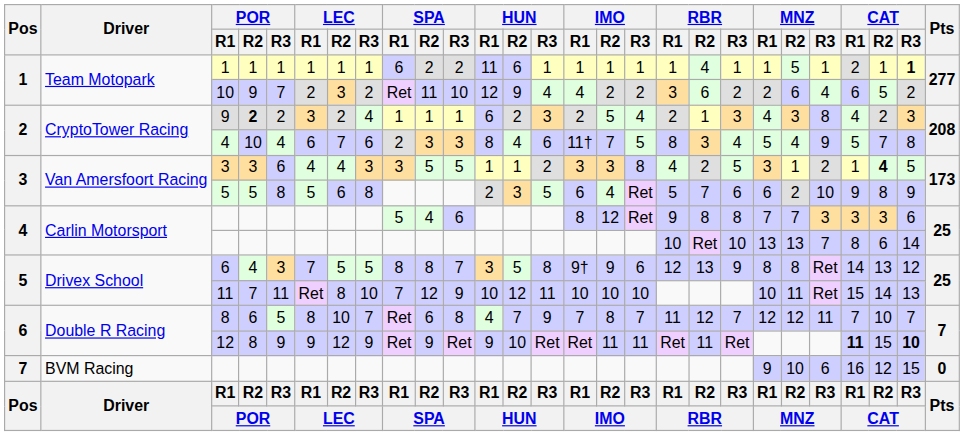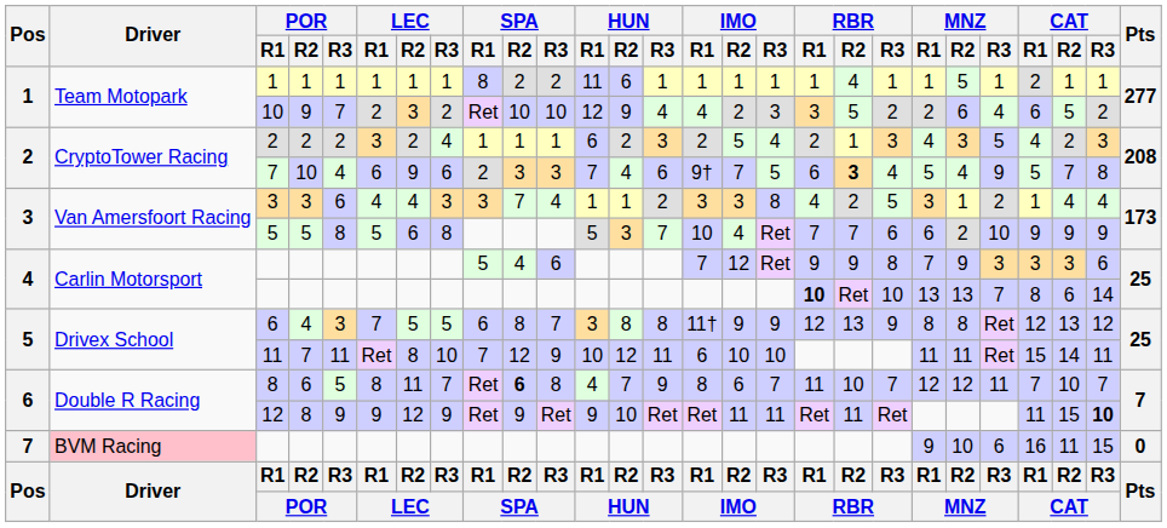row 3 | SPA / R1: 6 -> 8
row 3 | CAT / R3: bold -> normal
row 4 | SPA / R2: 11 -> 10
row 4 | IMO / R3: 2 -> 3
row 4 | RBR / R2: 6 -> 5
row 5 | POR / R1: 9 -> 2
row 5 | POR / R2: bold -> normal
row 5 | MNZ / R3: 8 -> 5
row 6 | POR / R1: 4 -> 7
row 6 | LEC / R2: 7 -> 9
row 6 | HUN / R1: 8 -> 7
row 6 | IMO / R1: 11† -> 9†
row 6 | RBR / R1: 8 -> 6
row 6 | RBR / R2: normal -> bold
row 7 | SPA / R2: 5 -> 7
row 7 | SPA / R3: 5 -> 4
row 7 | CAT / R2: bold -> normal
row 7 | CAT / R3: 5 -> 4
row 8 | HUN / R1: 2 -> 5
row 8 | HUN / R3: 5 -> 7
row 8 | IMO / R1: 6 -> 10
row 8 | RBR / R1: 5 -> 7
row 8 | CAT / R2: 8 -> 9
row 9 | IMO / R1: 8 -> 7
row 9 | RBR / R2: 8 -> 9
row 9 | MNZ / R2: 7 -> 9
row 10 | RBR / R1: normal -> bold
row 11 | SPA / R1: 8 -> 6
row 11 | HUN / R2: 5 -> 8
row 11 | IMO / R1: 9† -> 11†
row 11 | IMO / R3: 6 -> 9
row 11 | CAT / R1: 14 -> 12
row 12 | IMO / R1: 10 -> 6
row 12 | MNZ / R1: 10 -> 11
row 12 | CAT / R3: 13 -> 11
row 13 | LEC / R2: 10 -> 11
row 13 | SPA / R2: normal -> bold
row 13 | IMO / R1: 7 -> 8
row 13 | IMO / R2: 8 -> 6
row 13 | RBR / R2: 12 -> 10
row 14 | CAT / R1: bold -> normal
row 15 | Driver: no background -> pink background
row 15 | CAT / R2: 12 -> 11
